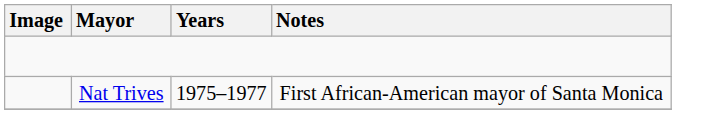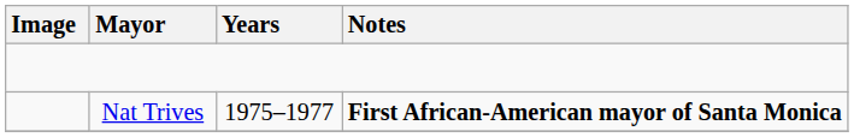Nat Trives | Notes: normal -> bold
